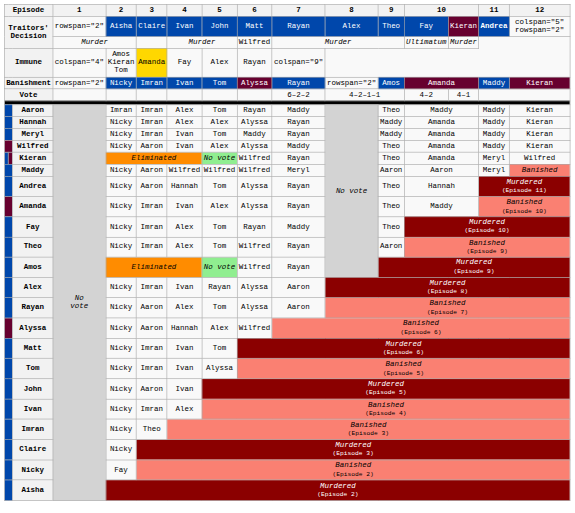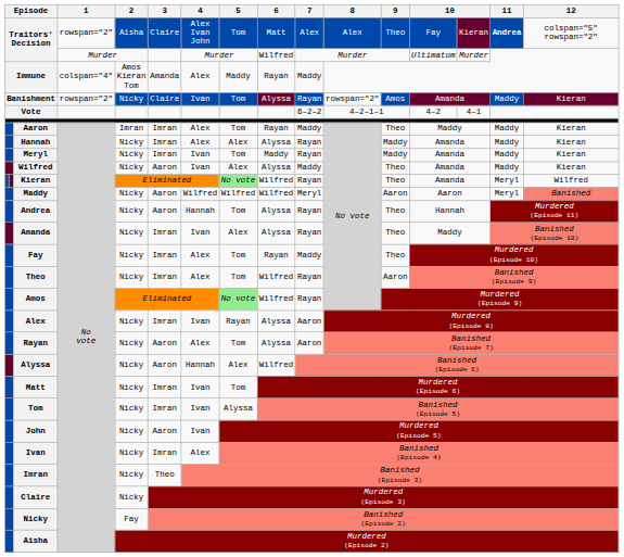Traitors' Decision / rowspan="2" | 4: Ivan -> Alex Ivan John
Traitors' Decision / rowspan="2" | 5: John -> Tom
Traitors' Decision / rowspan="2" | 7: Rayan -> Alex
Immune | 3: gold background -> no background
Immune | 4: Fay -> Alex
Immune | 5: Alex -> Maddy
Immune | 7: colspan="9" -> Maddy
Banishment | 3: Imran -> Claire
